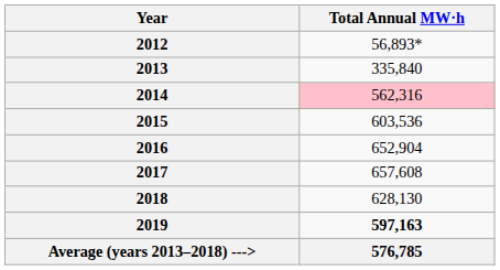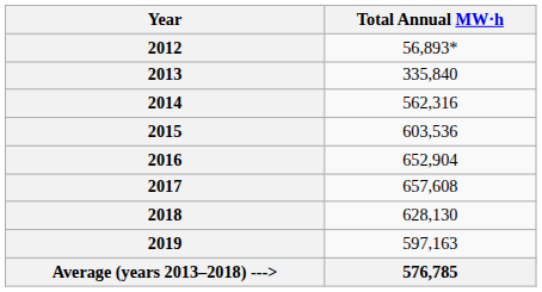2014 | Total Annual MW·h: pink background -> no background
2019 | Total Annual MW·h: bold -> normal
